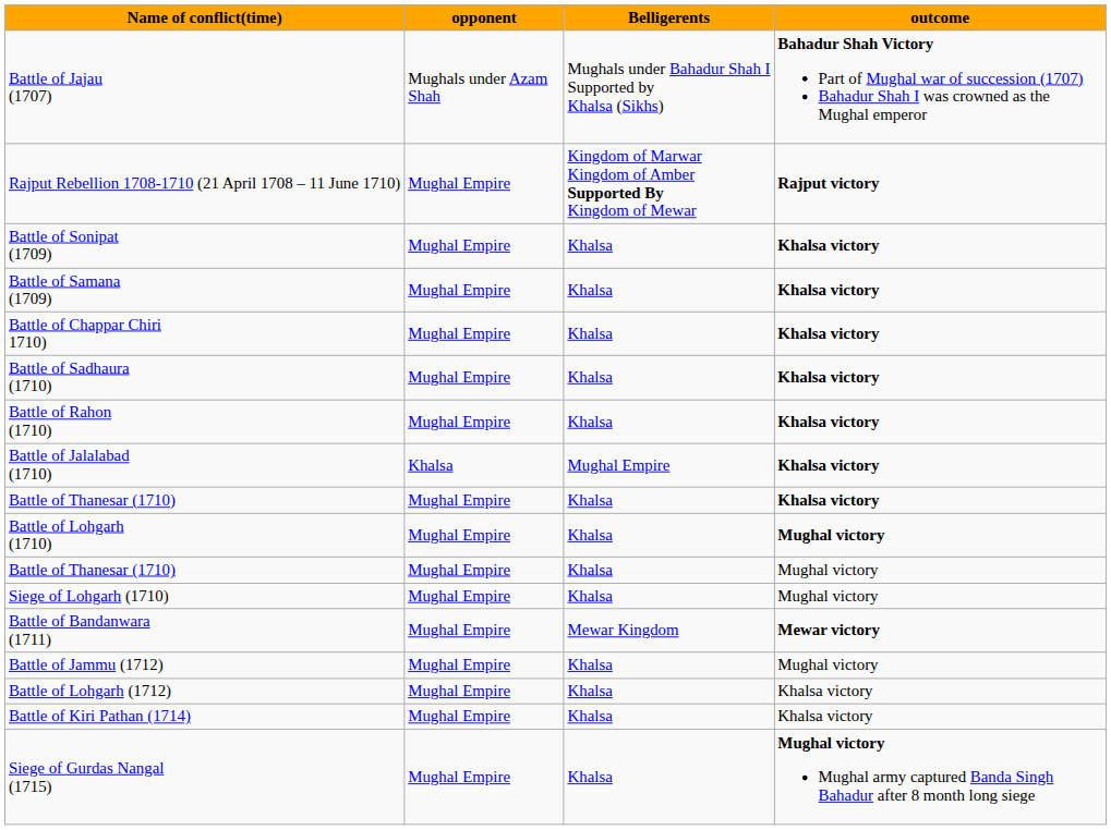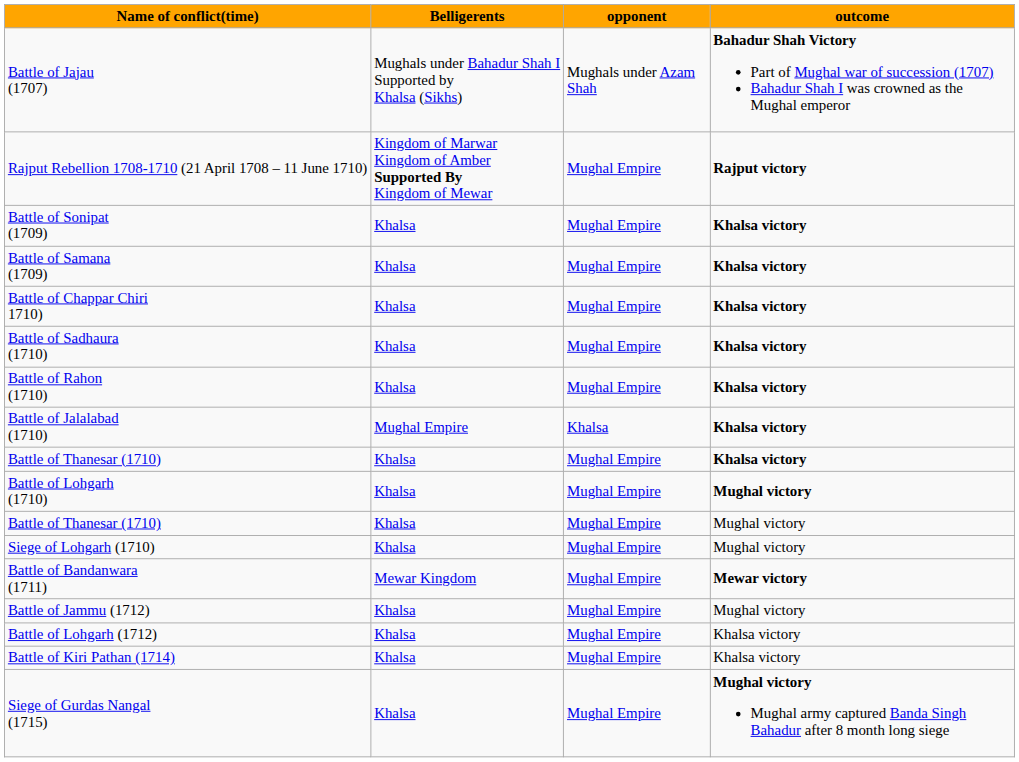columns swapped: Belligerents <-> opponent
